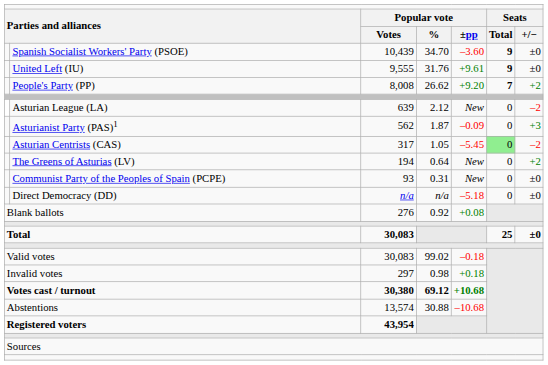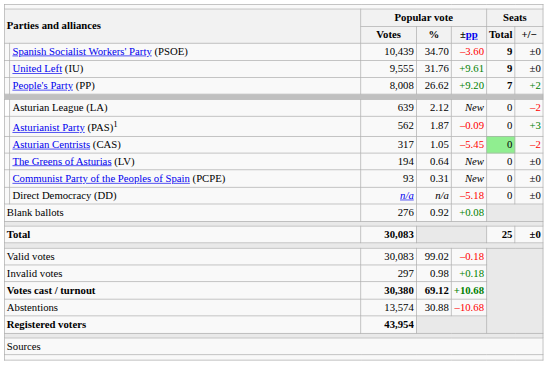The Greens of Asturias (LV) | column 7: +2 -> ±0
